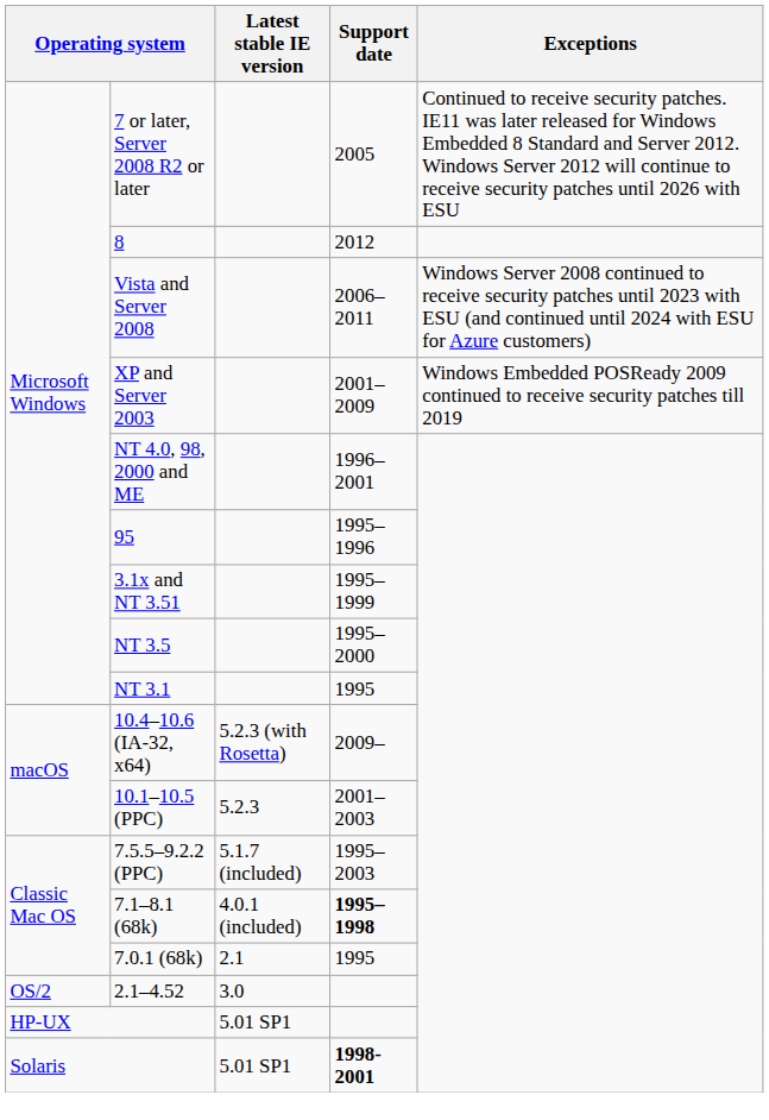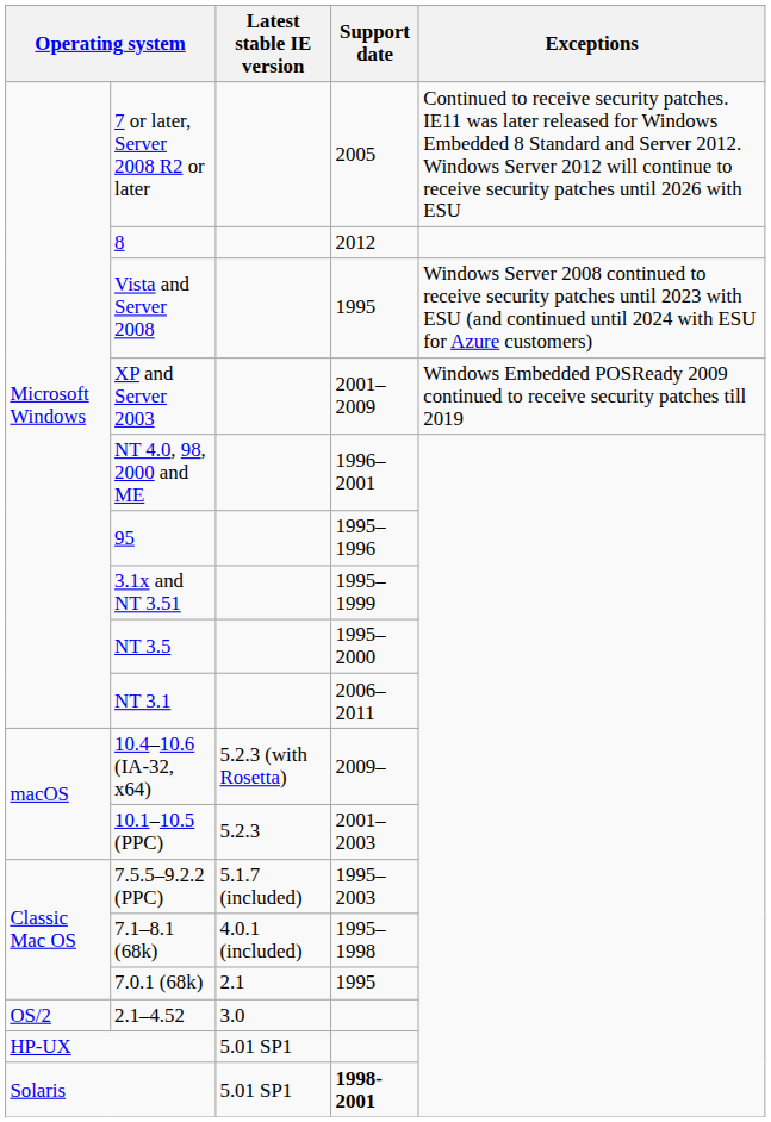Vista and Server 2008 | Support date: 2006–2011 -> 1995
NT 3.1 | Support date: 1995 -> 2006–2011
7.1–8.1 (68k) | Support date: bold -> normal
